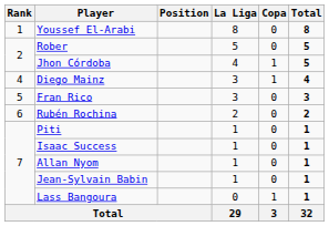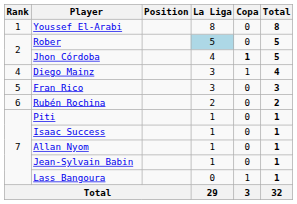Rober | La Liga: no background -> lightblue background
Jhon Córdoba | Copa: normal -> bold
